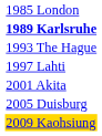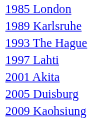1989 Karlsruhe | column 1: bold -> normal
2009 Kaohsiung | column 1: gold background -> no background
